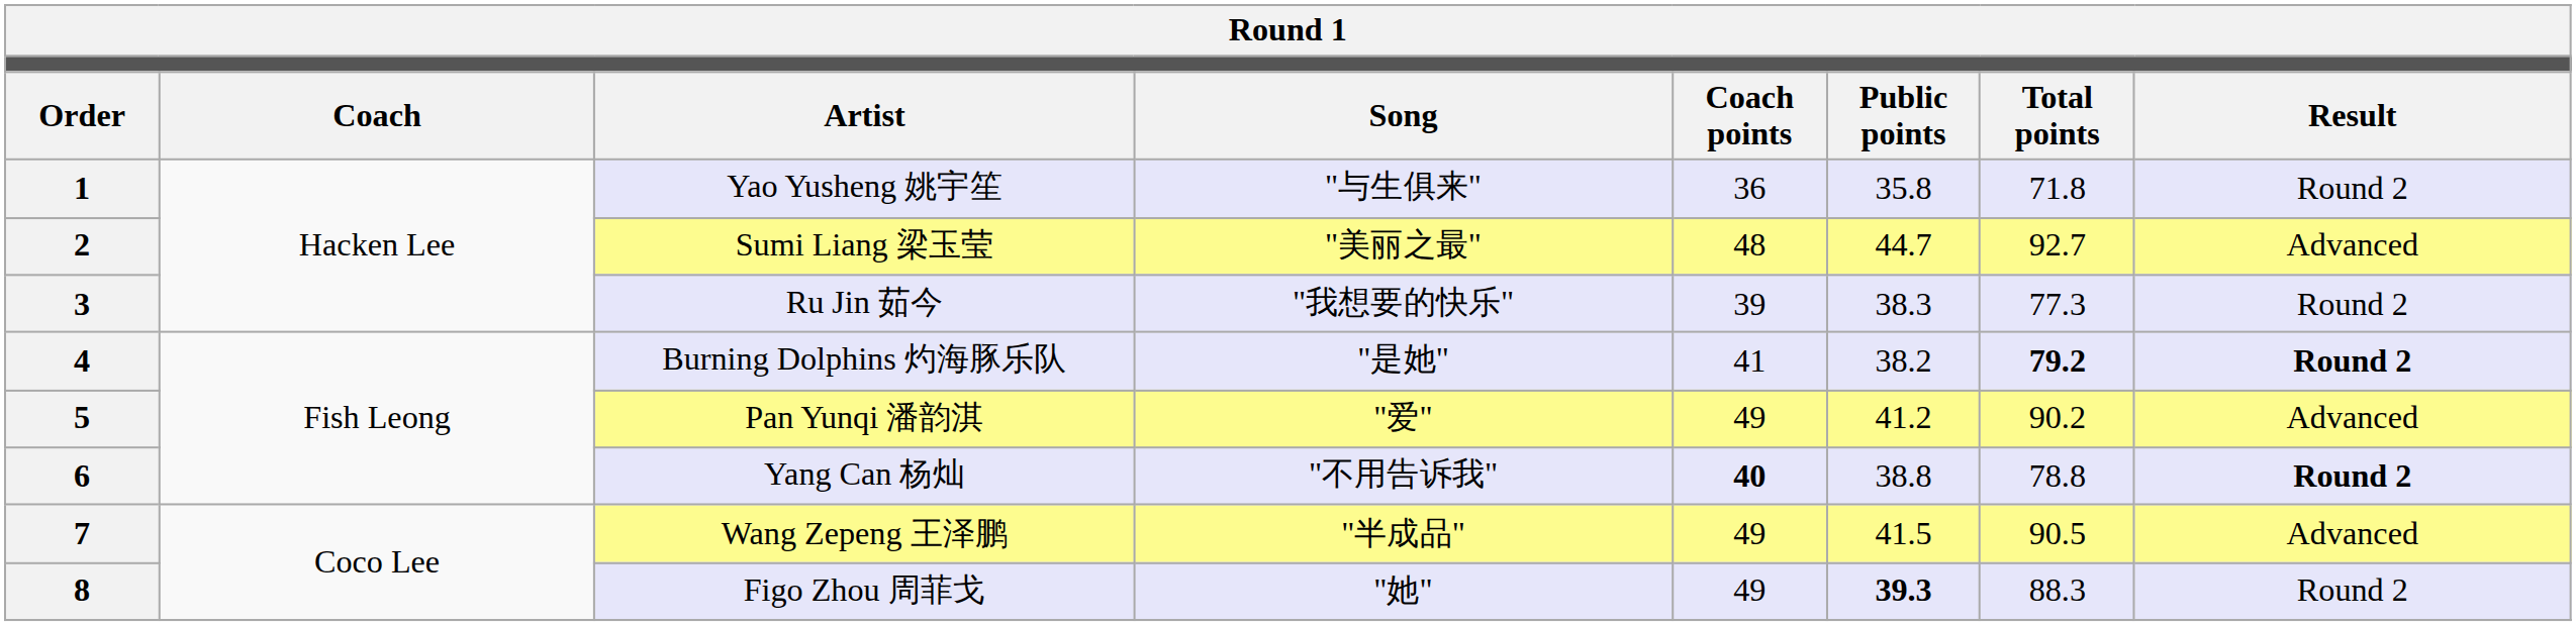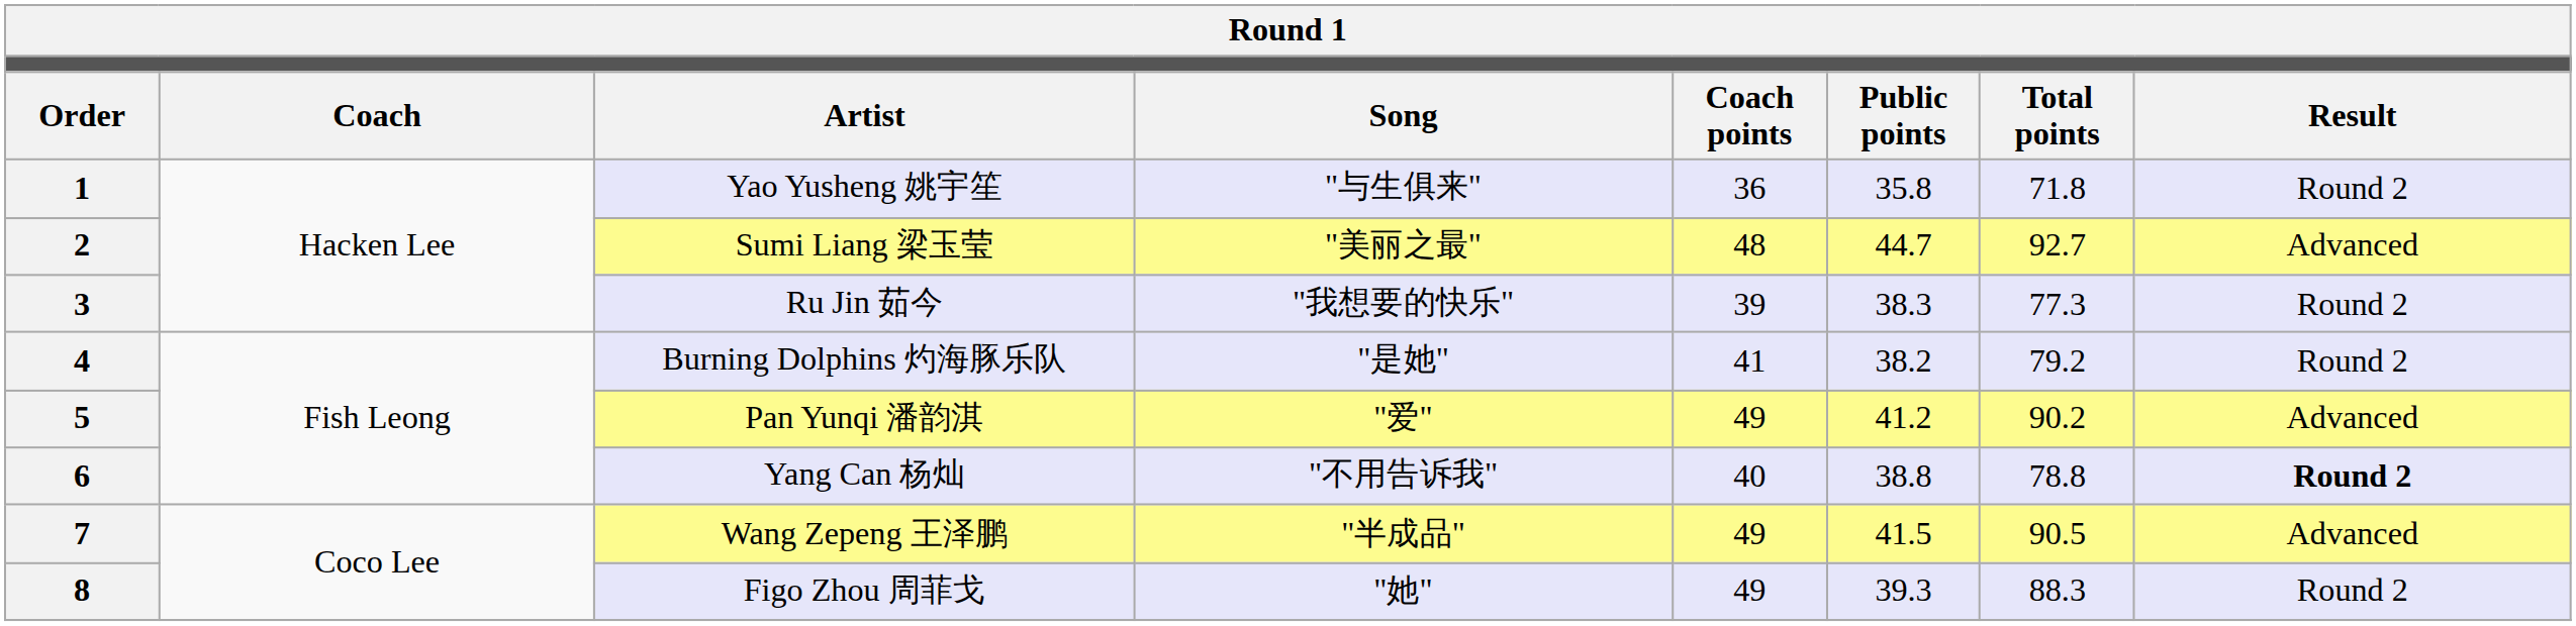Burning Dolphins 灼海豚乐队 | column 7: bold -> normal
Burning Dolphins 灼海豚乐队 | column 8: bold -> normal
Yang Can 杨灿 | column 5: bold -> normal
Figo Zhou 周菲戈 | column 6: bold -> normal
